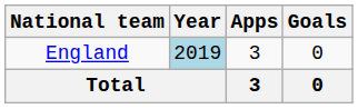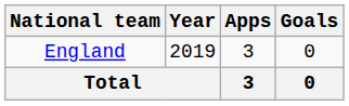England | Year: lightblue background -> no background
